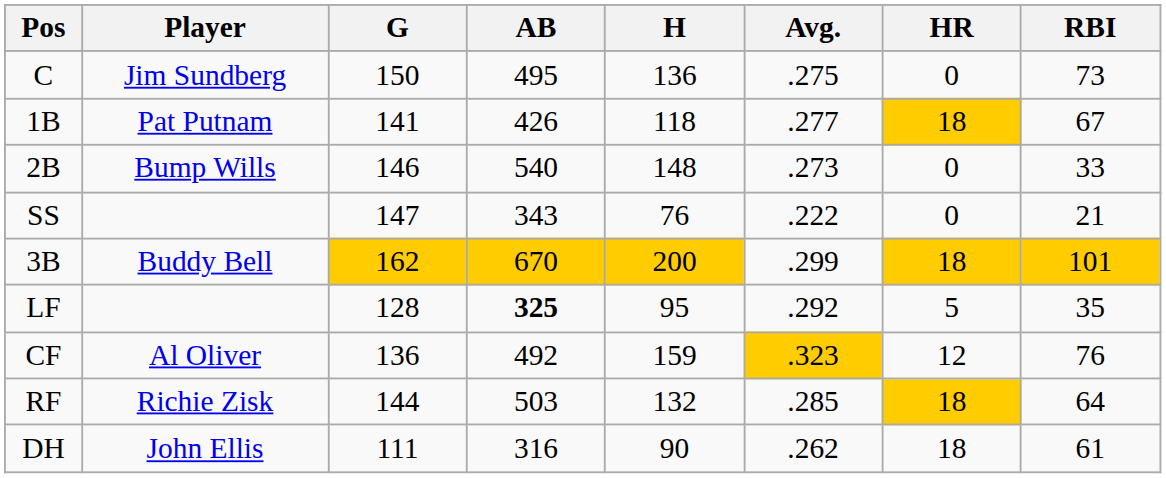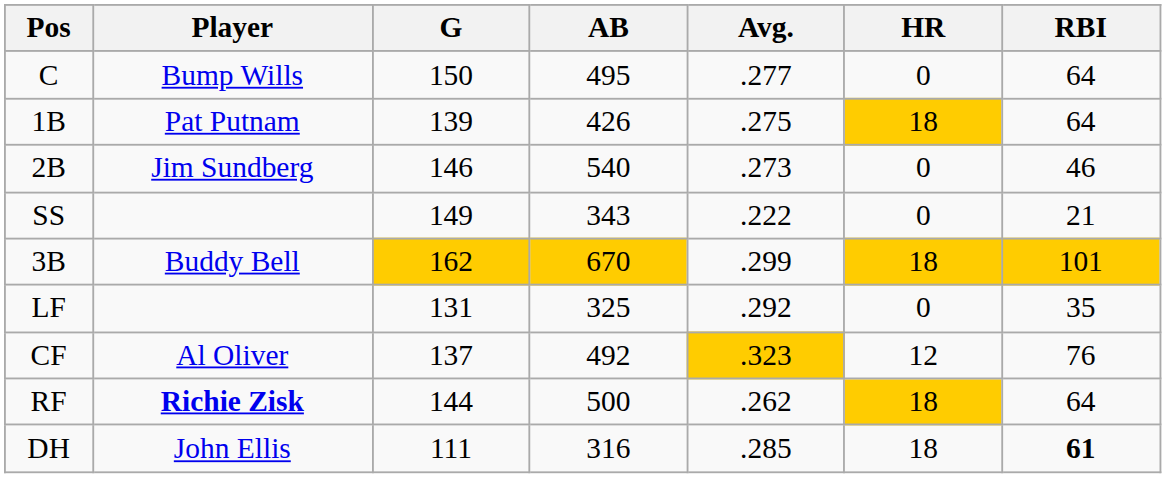- column: H | 136 | 118 | 148 | 76 | 200 | 95 | 159 | 132 | 90
C | Player: Jim Sundberg -> Bump Wills
C | Avg.: .275 -> .277
C | RBI: 73 -> 64
1B | G: 141 -> 139
1B | Avg.: .277 -> .275
1B | RBI: 67 -> 64
2B | Player: Bump Wills -> Jim Sundberg
2B | RBI: 33 -> 46
SS | G: 147 -> 149
LF | G: 128 -> 131
LF | AB: bold -> normal
LF | HR: 5 -> 0
CF | G: 136 -> 137
RF | Player: normal -> bold
RF | AB: 503 -> 500
RF | Avg.: .285 -> .262
DH | Avg.: .262 -> .285
DH | RBI: normal -> bold
